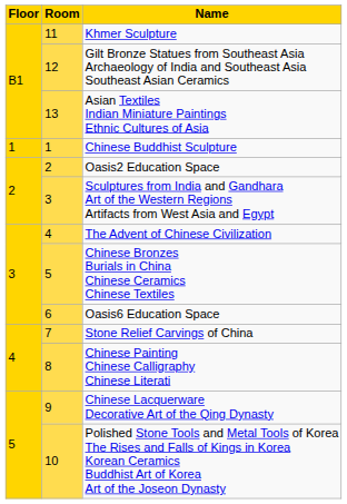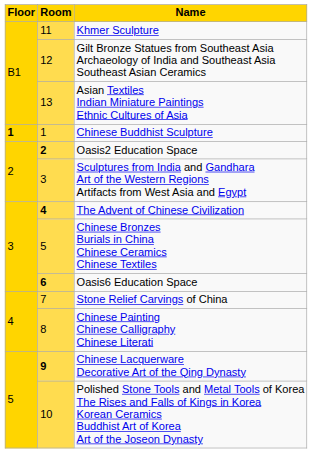Chinese Buddhist Sculpture | Floor: normal -> bold
Oasis2 Education Space | Room: normal -> bold
The Advent of Chinese Civilization | Room: normal -> bold
Oasis6 Education Space | Room: normal -> bold
Chinese Lacquerware Decorative Art of the Qing Dynasty | Room: normal -> bold
